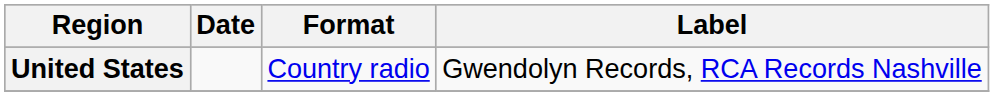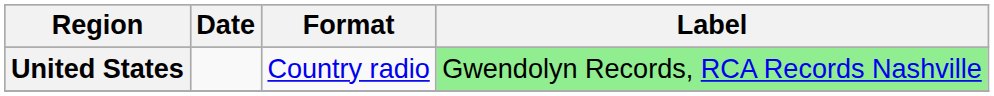United States | Label: no background -> lightgreen background
